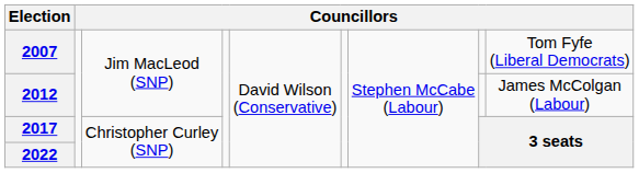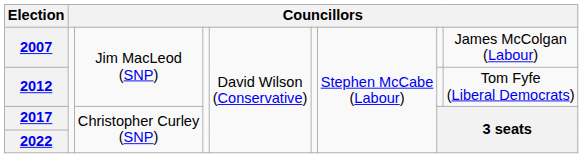2007 | column 9: Tom Fyfe (Liberal Democrats) -> James McColgan (Labour)
2012 | column 9: James McColgan (Labour) -> Tom Fyfe (Liberal Democrats)
